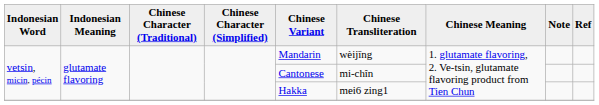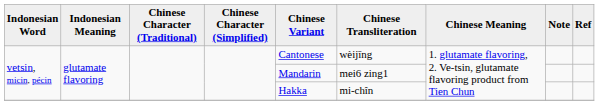row 2 | Chinese Variant: Mandarin -> Cantonese
row 3 | Chinese Variant: Cantonese -> Mandarin
row 3 | Chinese Transliteration: mi-chîn -> mei6 zing1
row 4 | Chinese Transliteration: mei6 zing1 -> mi-chîn
